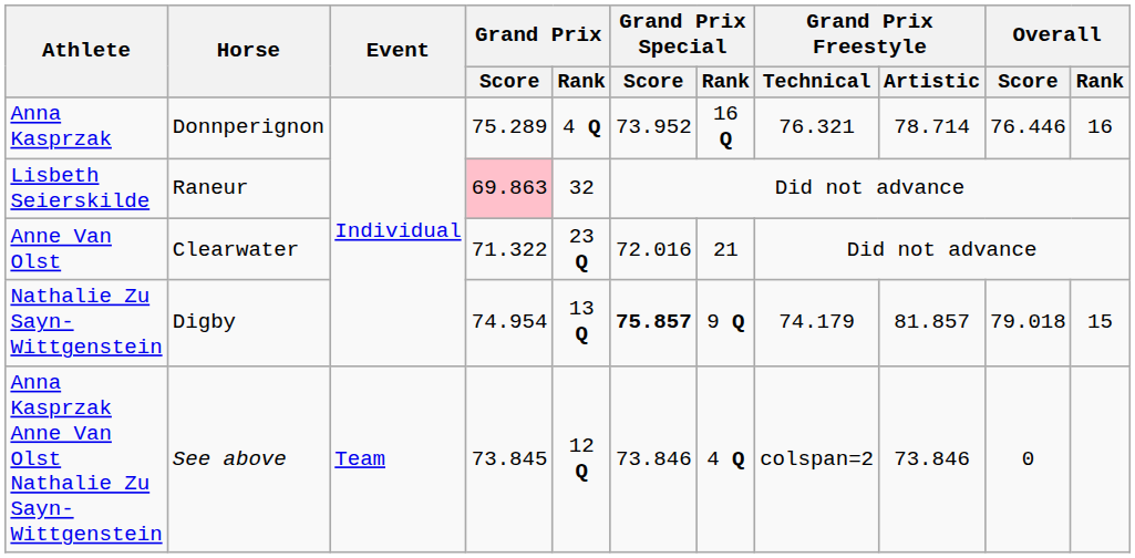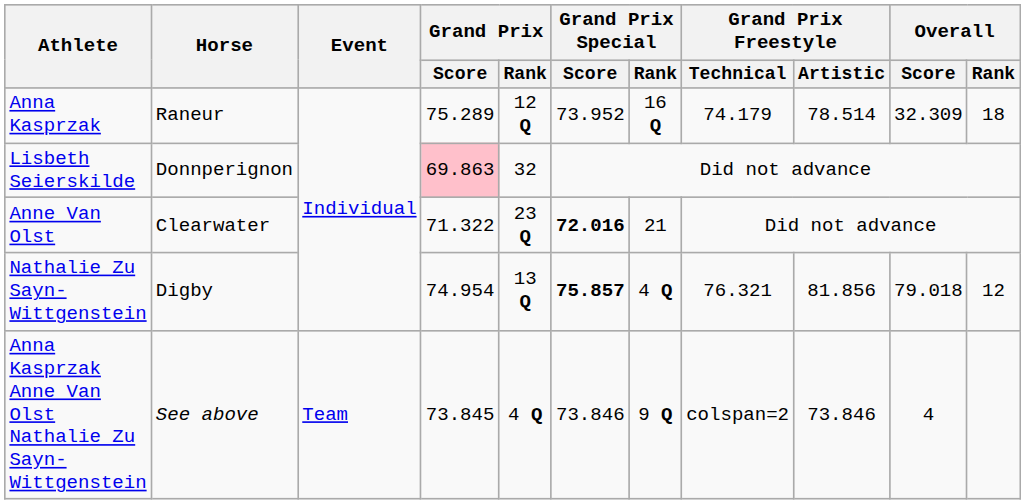Anna Kasprzak | Horse: Donnperignon -> Raneur
Anna Kasprzak | Grand Prix / Rank: 4 Q -> 12 Q
Anna Kasprzak | Grand Prix Freestyle / Technical: 76.321 -> 74.179
Anna Kasprzak | Grand Prix Freestyle / Artistic: 78.714 -> 78.514
Anna Kasprzak | Overall / Score: 76.446 -> 32.309
Anna Kasprzak | Overall / Rank: 16 -> 18
Lisbeth Seierskilde | Horse: Raneur -> Donnperignon
Anne Van Olst | Grand Prix Special / Score: normal -> bold
Nathalie Zu Sayn-Wittgenstein | Grand Prix Special / Rank: 9 Q -> 4 Q
Nathalie Zu Sayn-Wittgenstein | Grand Prix Freestyle / Technical: 74.179 -> 76.321
Nathalie Zu Sayn-Wittgenstein | Grand Prix Freestyle / Artistic: 81.857 -> 81.856
Nathalie Zu Sayn-Wittgenstein | Overall / Rank: 15 -> 12
Anna Kasprzak Anne Van Olst Nathalie Zu Sayn-Wittgenstein | Grand Prix / Rank: 12 Q -> 4 Q
Anna Kasprzak Anne Van Olst Nathalie Zu Sayn-Wittgenstein | Grand Prix Special / Rank: 4 Q -> 9 Q
Anna Kasprzak Anne Van Olst Nathalie Zu Sayn-Wittgenstein | Overall / Score: 0 -> 4
